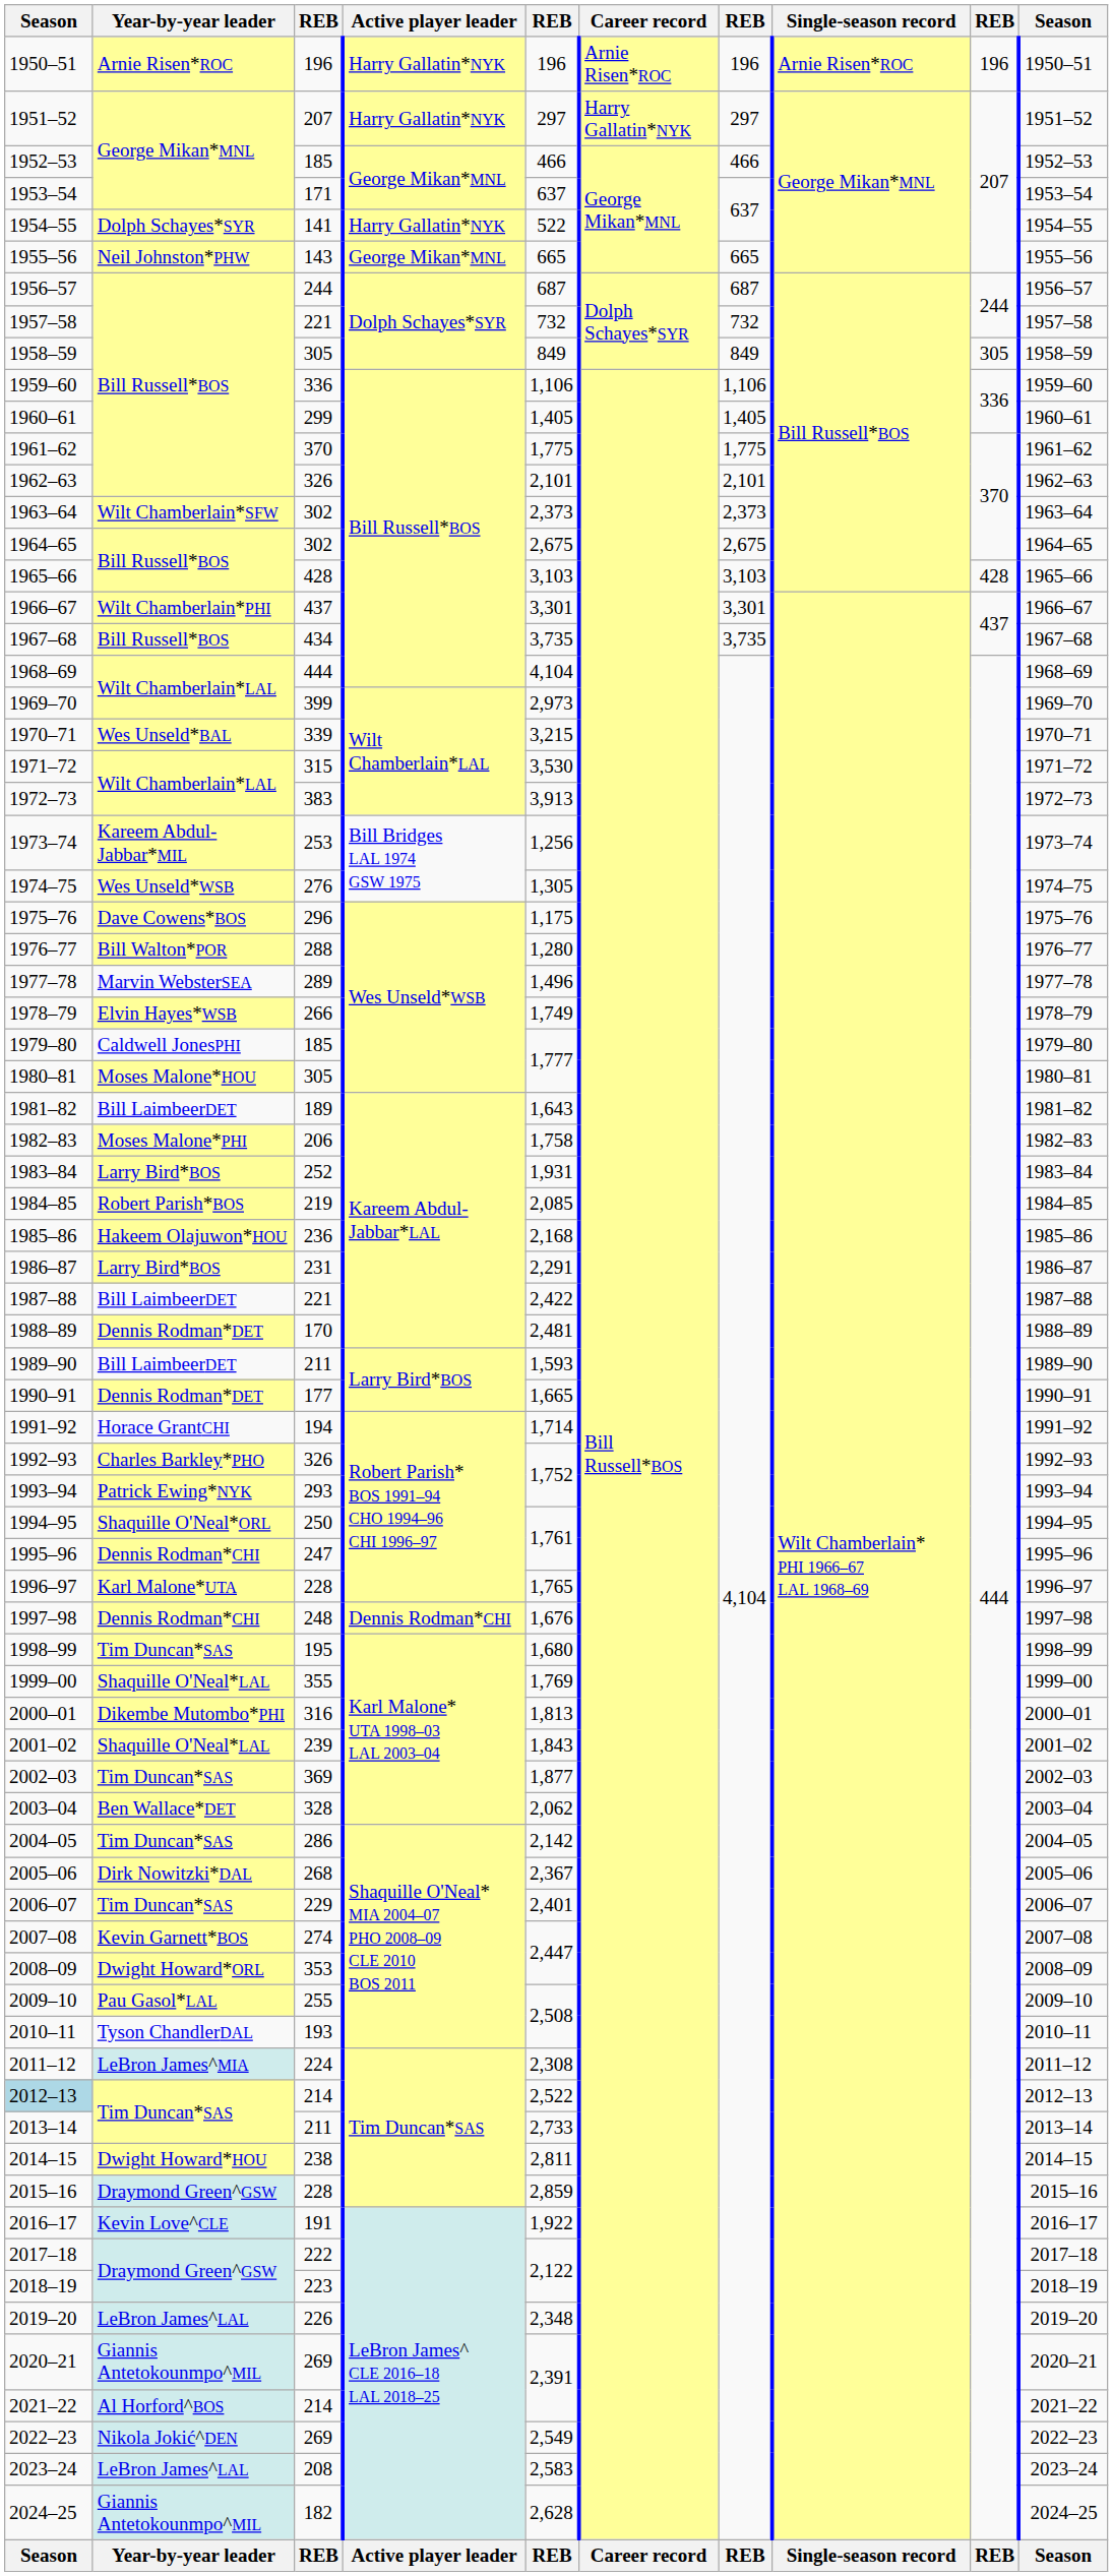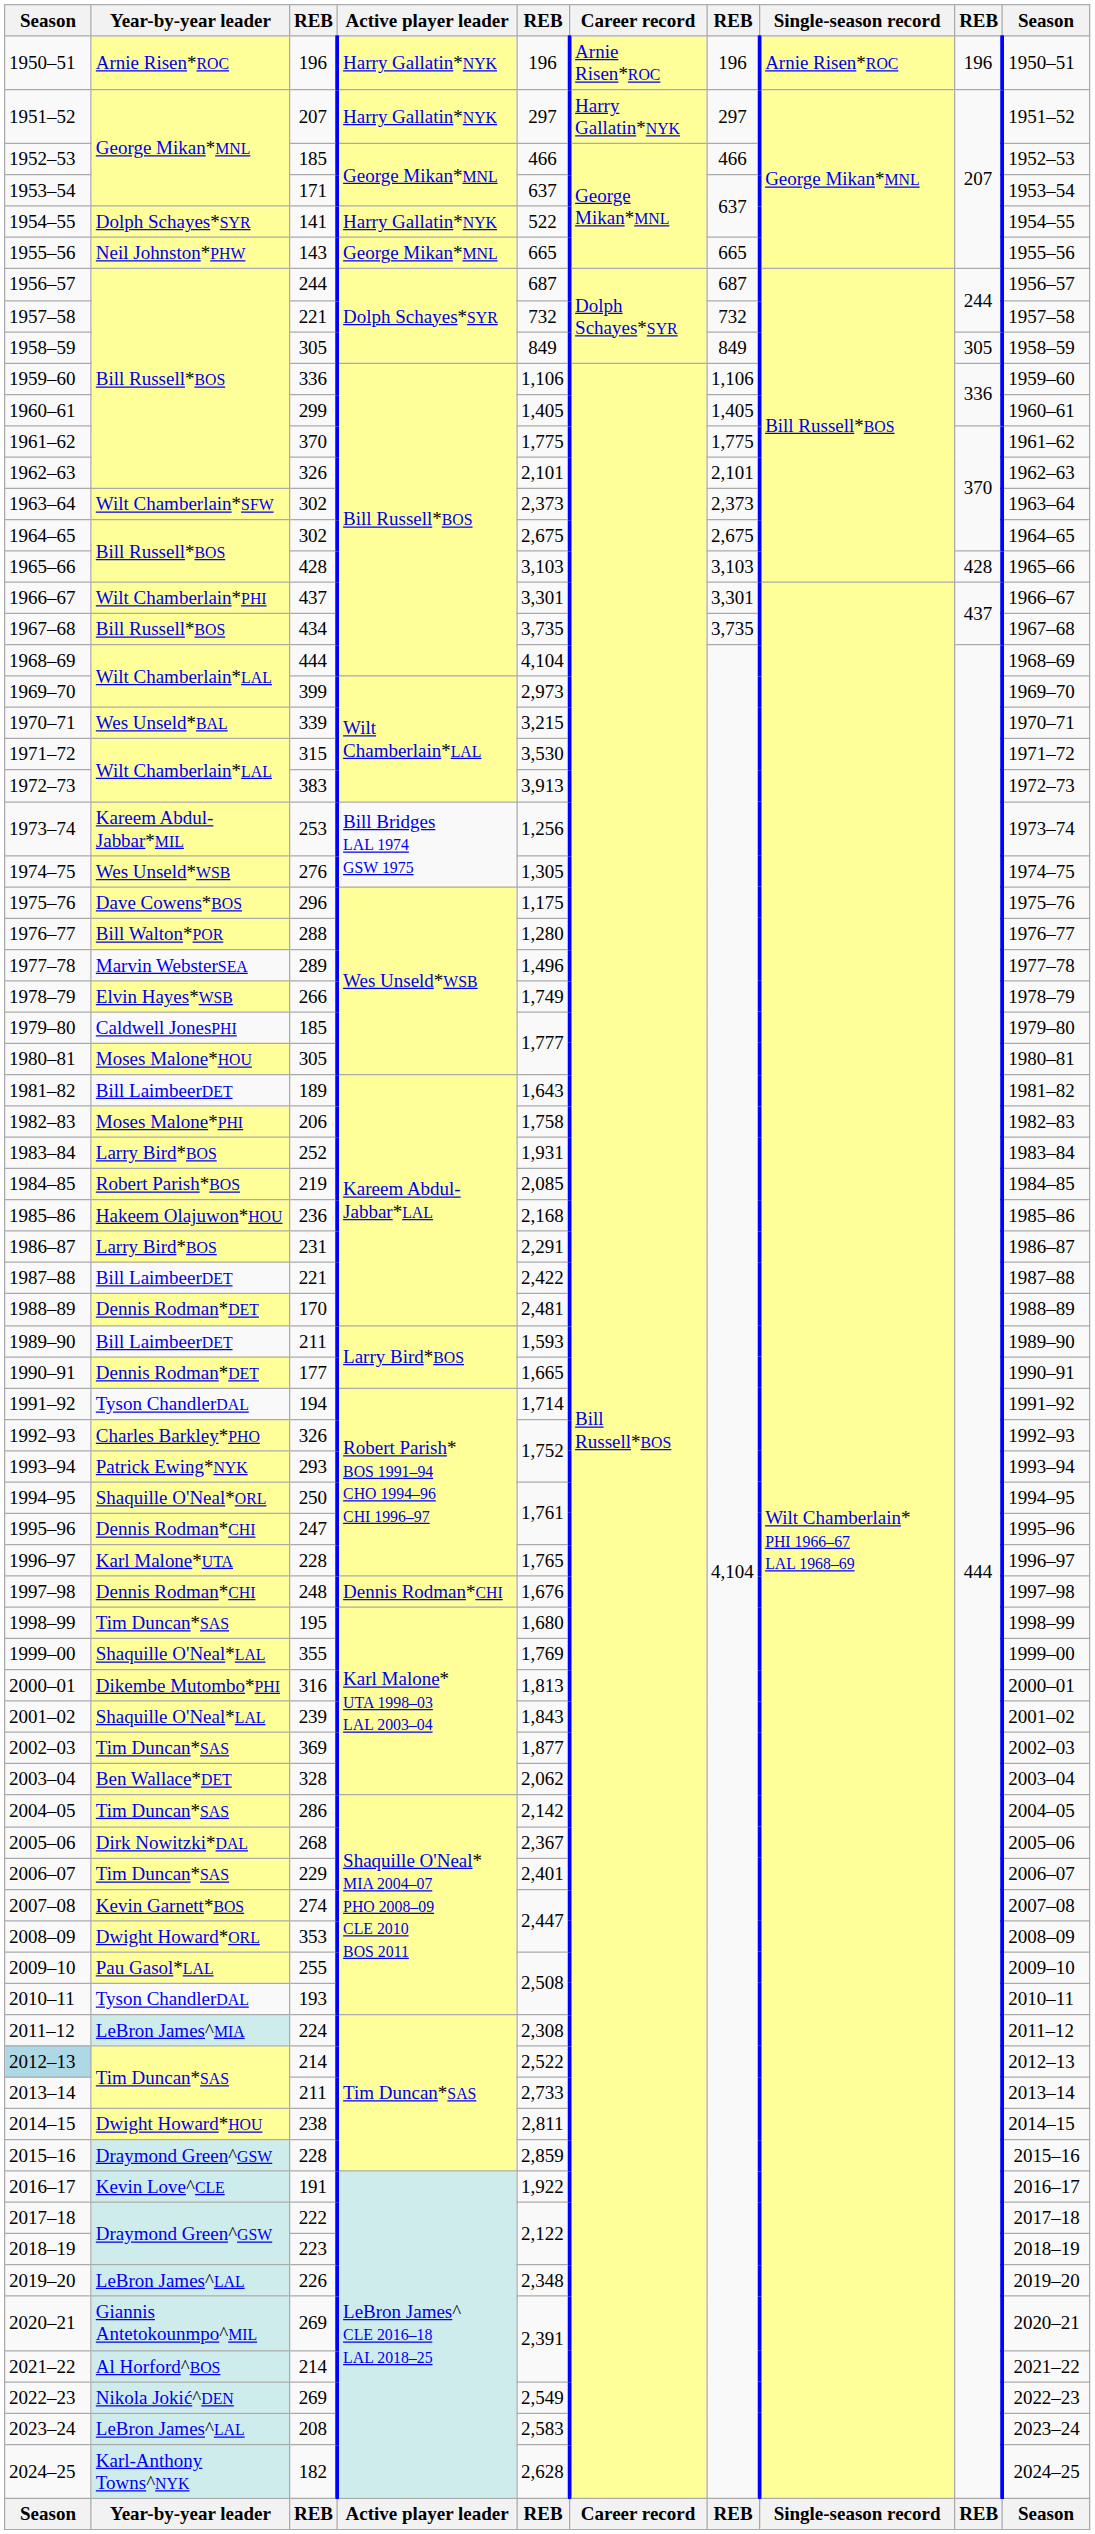row 43 | Year-by-year leader: Horace GrantCHI -> Tyson ChandlerDAL
row 76 | Year-by-year leader: Giannis Antetokounmpo^MIL -> Karl-Anthony Towns^NYK
